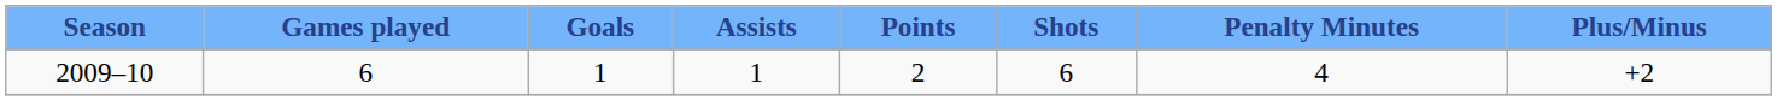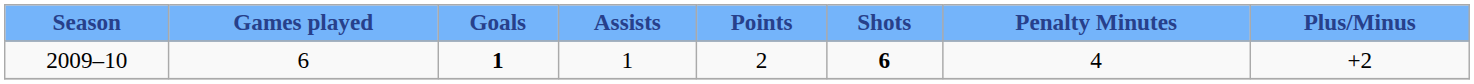2009–10 | Goals: normal -> bold
2009–10 | Shots: normal -> bold
